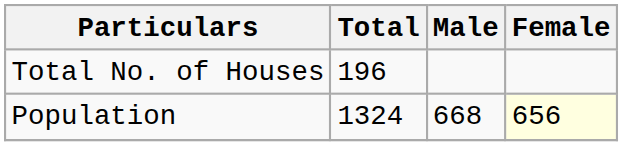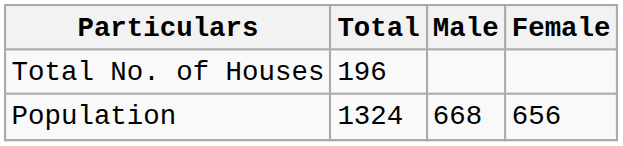Population | Female: lightyellow background -> no background
